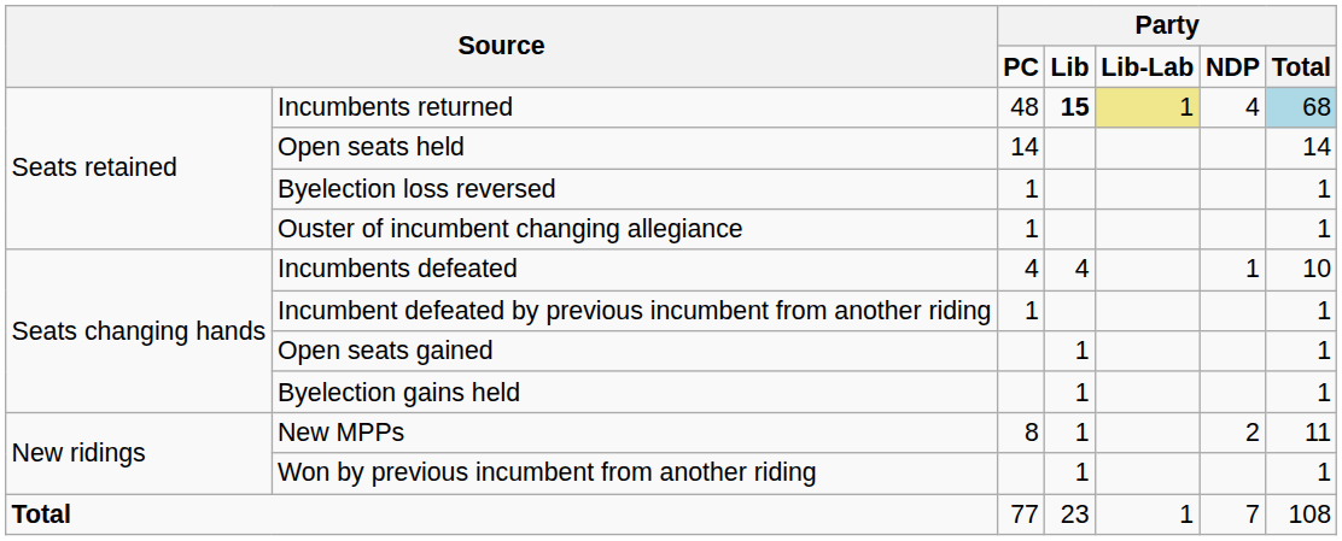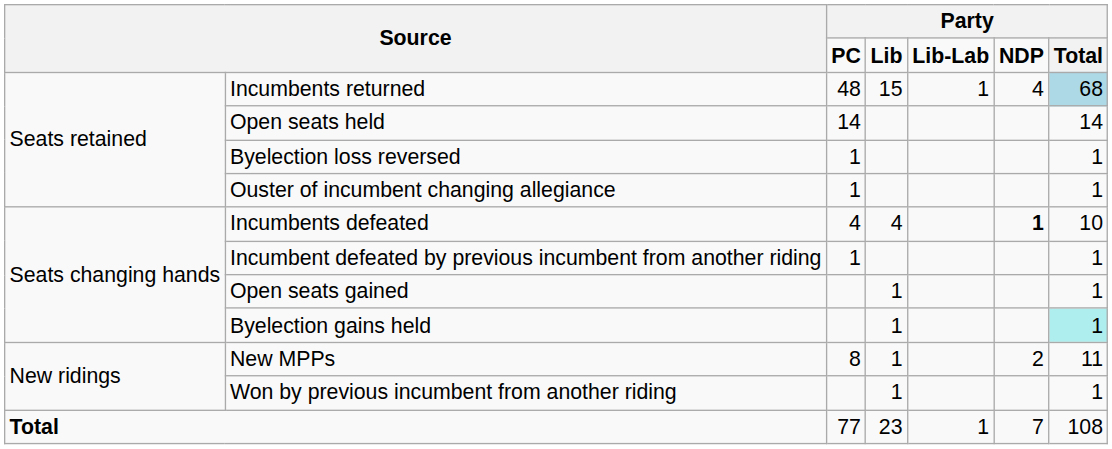Incumbents returned | column 4: bold -> normal
Incumbents returned | column 5: khaki background -> no background
Incumbents defeated | column 6: normal -> bold
Byelection gains held | column 7: no background -> paleturquoise background
